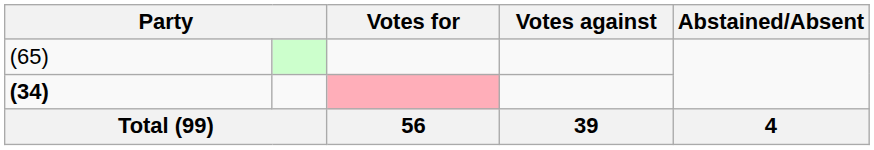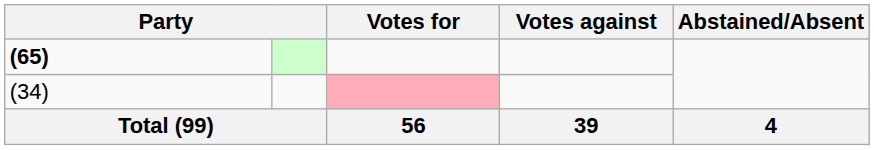(65) | column 1: normal -> bold
(34) | column 1: bold -> normal
